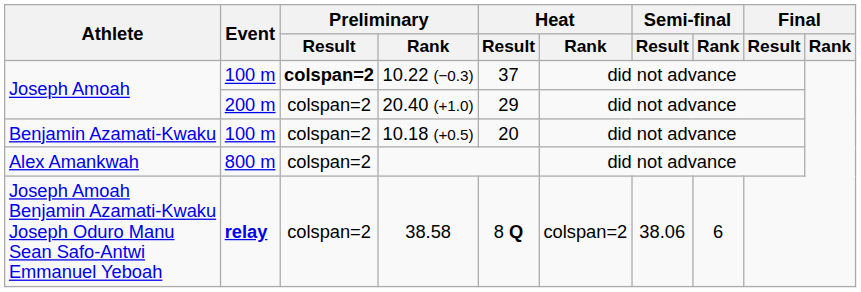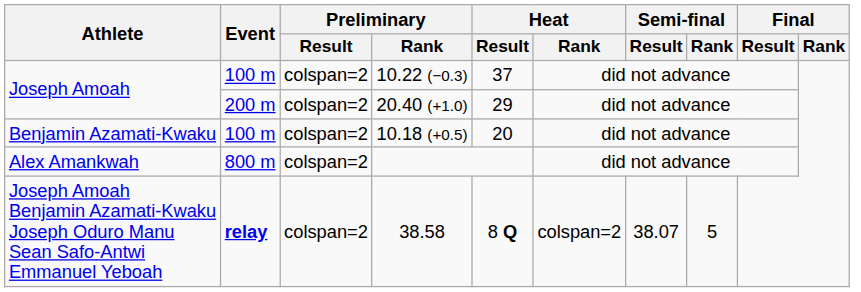10.22 (−0.3) | Preliminary / Result: bold -> normal
38.58 | Semi-final / Result: 38.06 -> 38.07
38.58 | Semi-final / Rank: 6 -> 5
